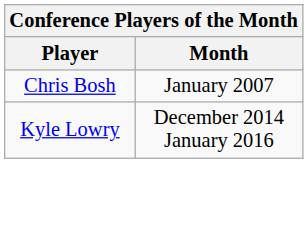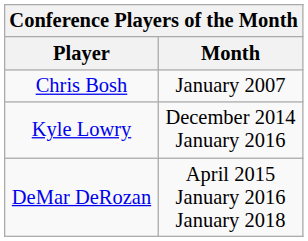+ row: DeMar DeRozan | April 2015 January 2016 January 2018
